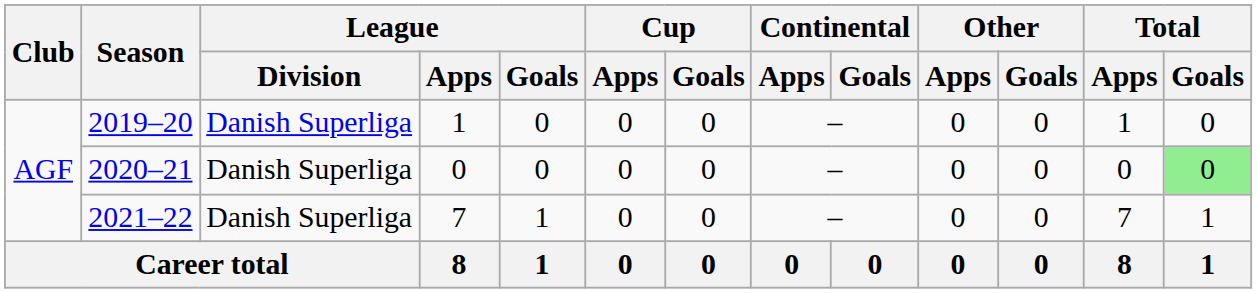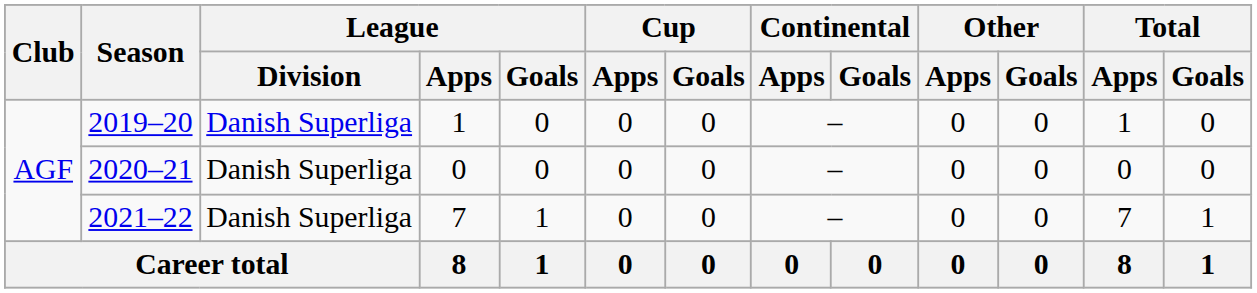2020–21 | Total / Goals: lightgreen background -> no background
